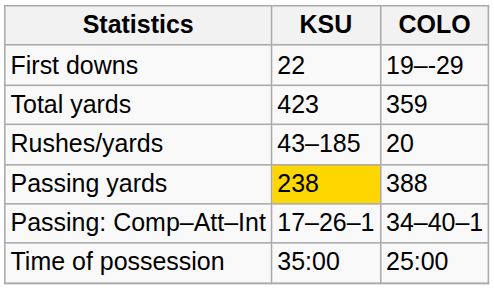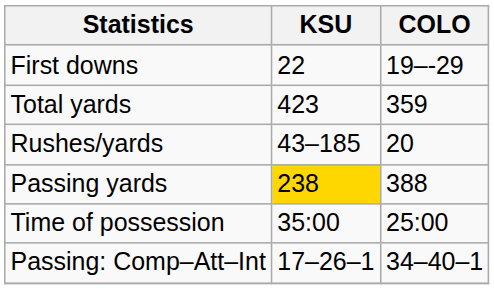rows swapped: Passing: Comp–Att–Int <-> Time of possession
